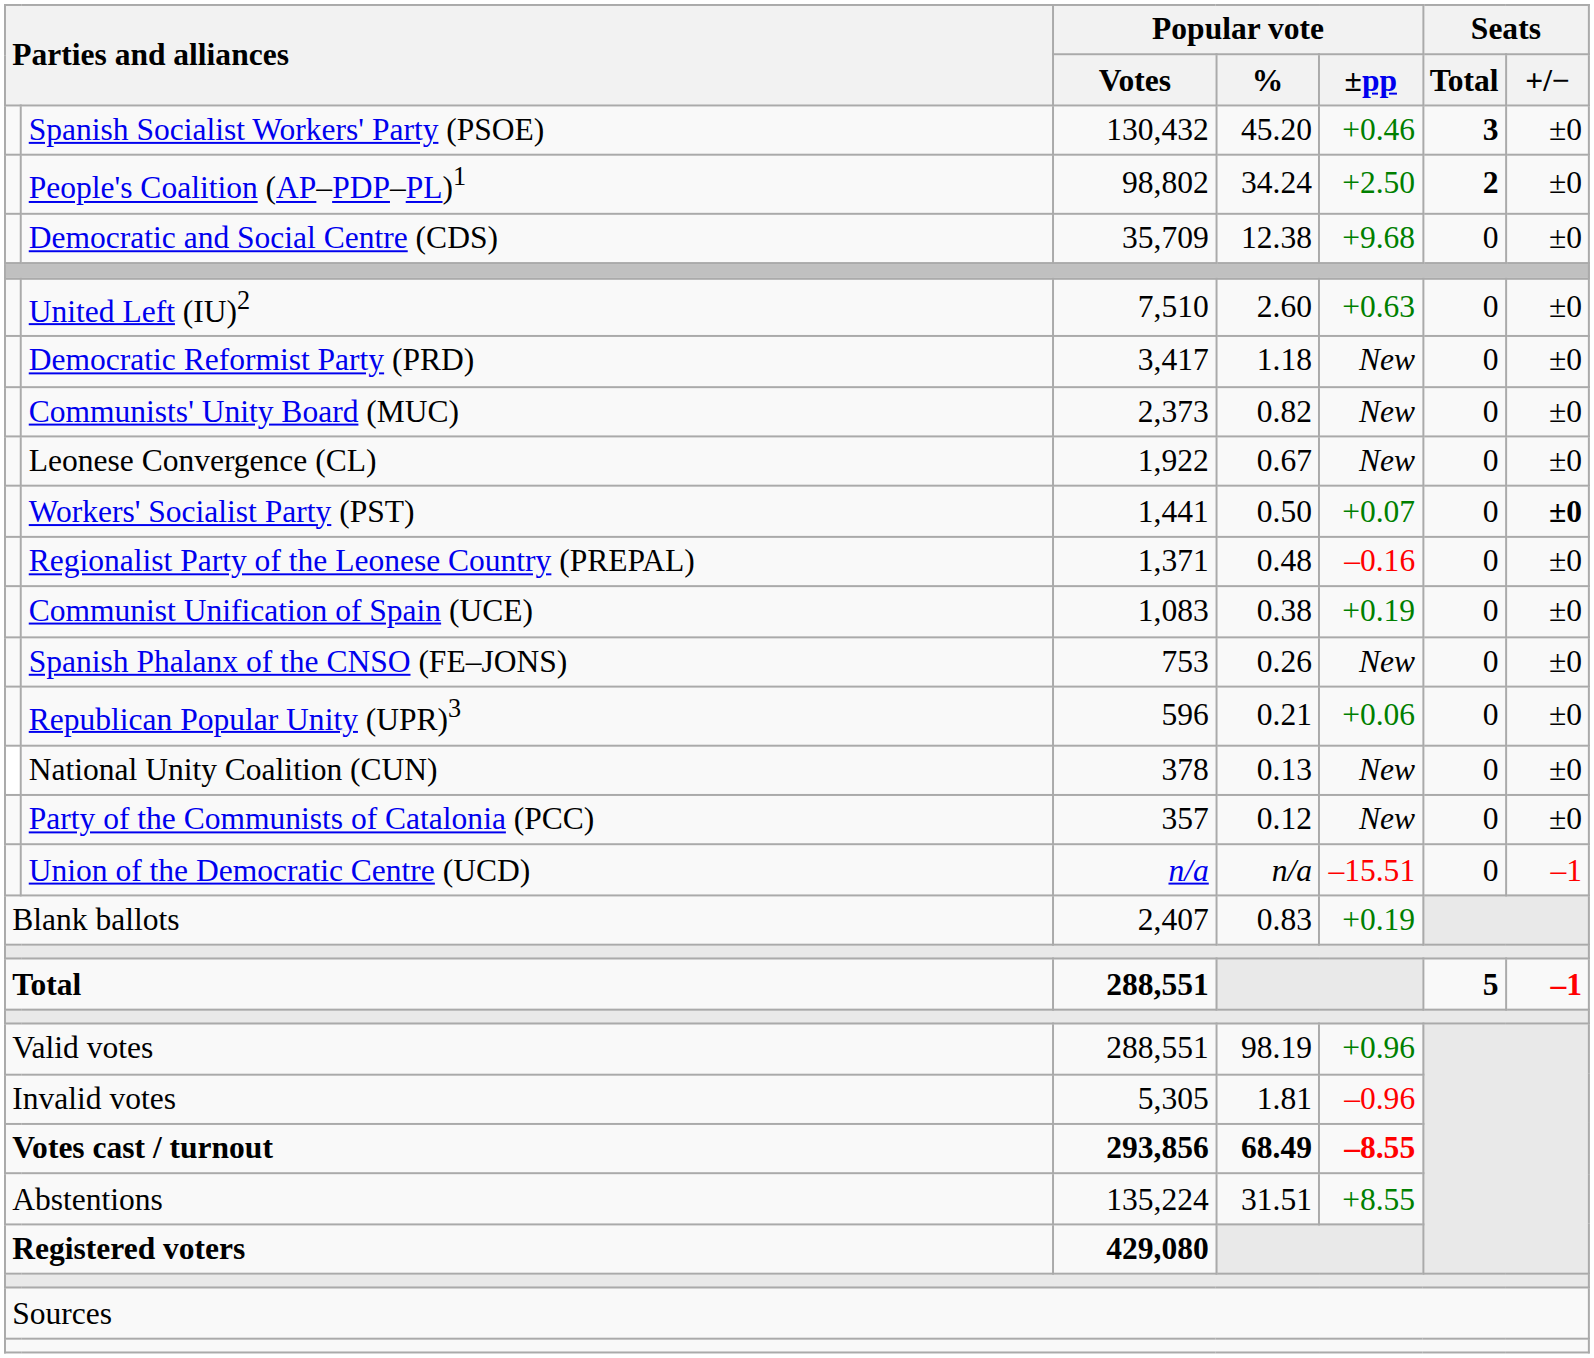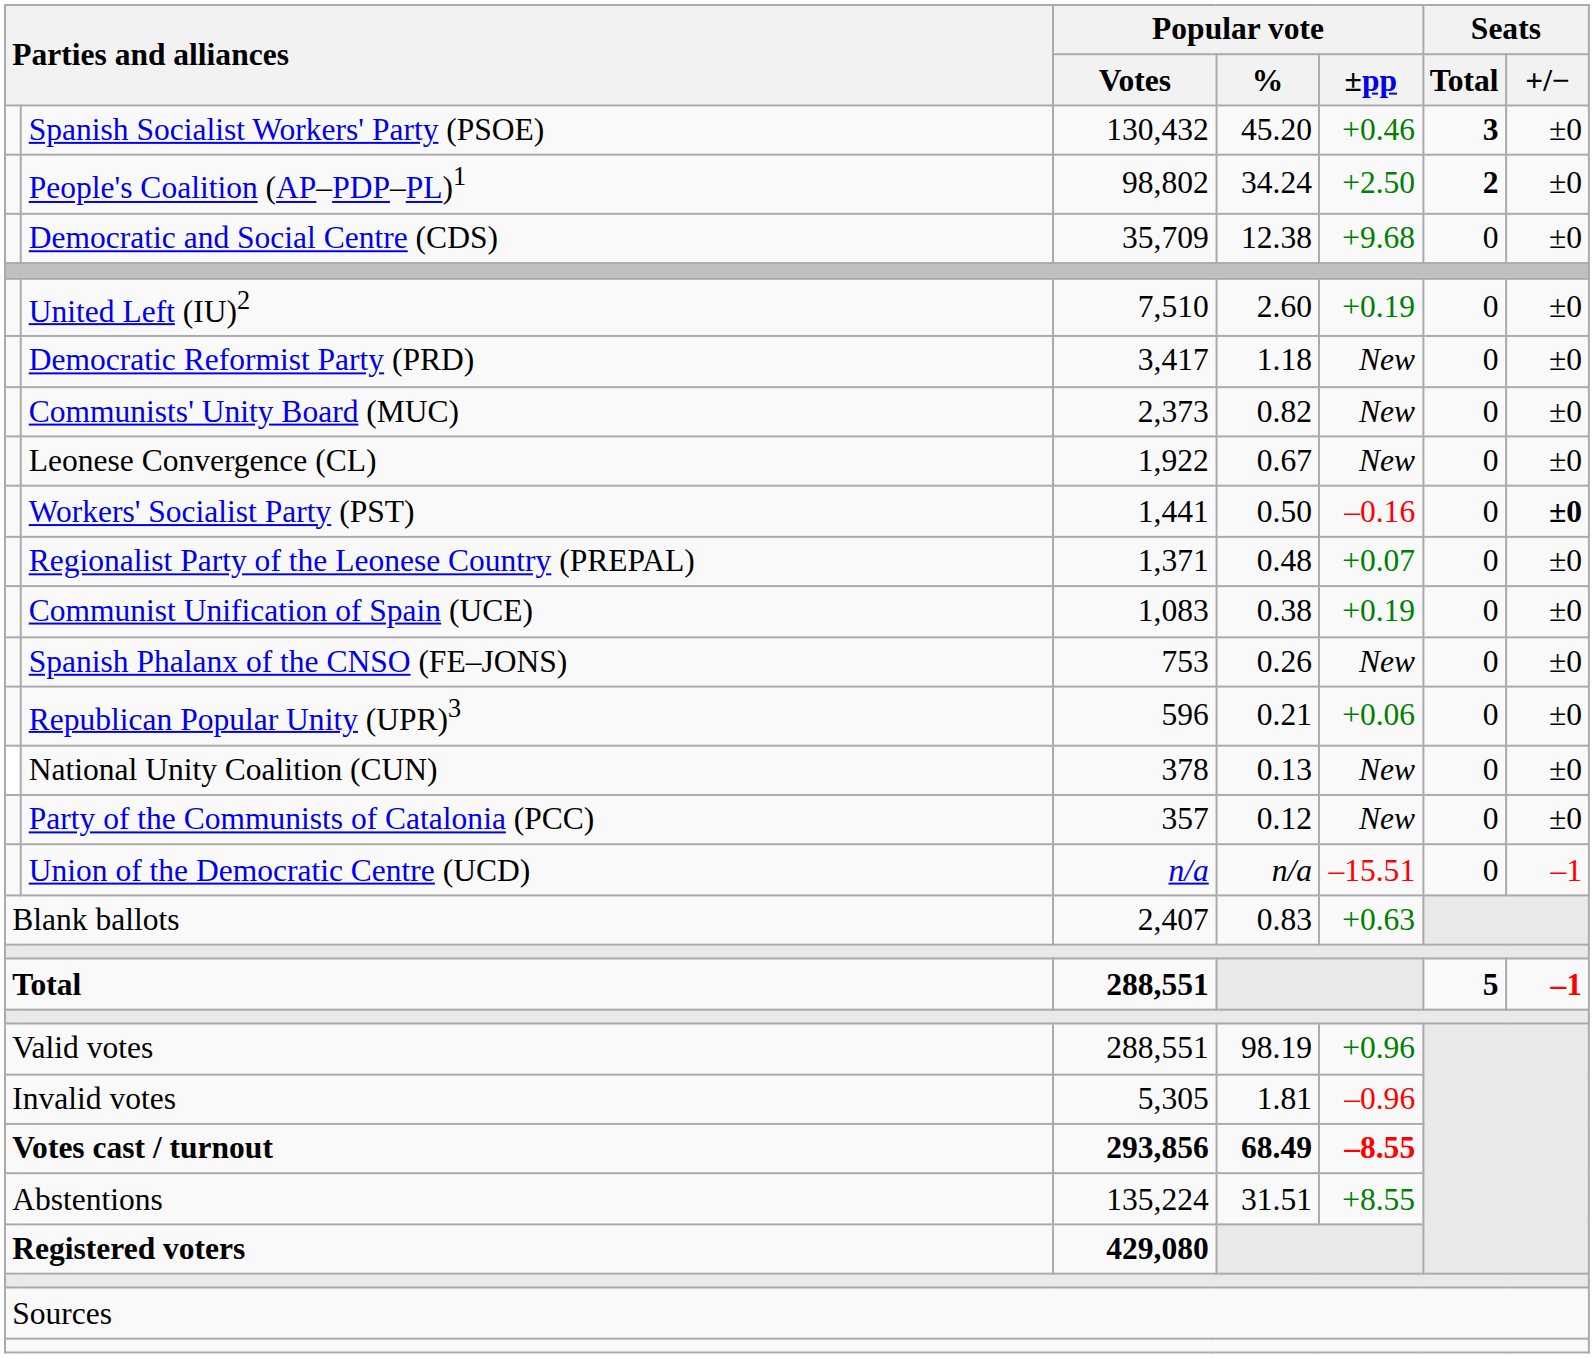United Left (IU)2 | Popular vote / ±pp: +0.63 -> +0.19
Workers' Socialist Party (PST) | Popular vote / ±pp: +0.07 -> –0.16
Regionalist Party of the Leonese Country (PREPAL) | Popular vote / ±pp: –0.16 -> +0.07
Blank ballots | Popular vote / ±pp: +0.19 -> +0.63
